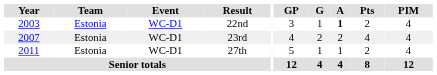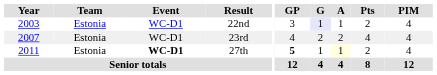22nd | G: no background -> lavender background
22nd | A: bold -> normal
27th | Event: normal -> bold
27th | GP: normal -> bold
27th | A: no background -> lightyellow background
